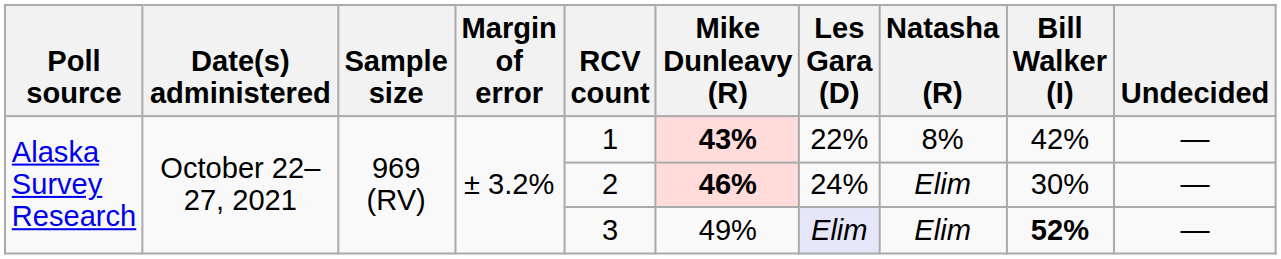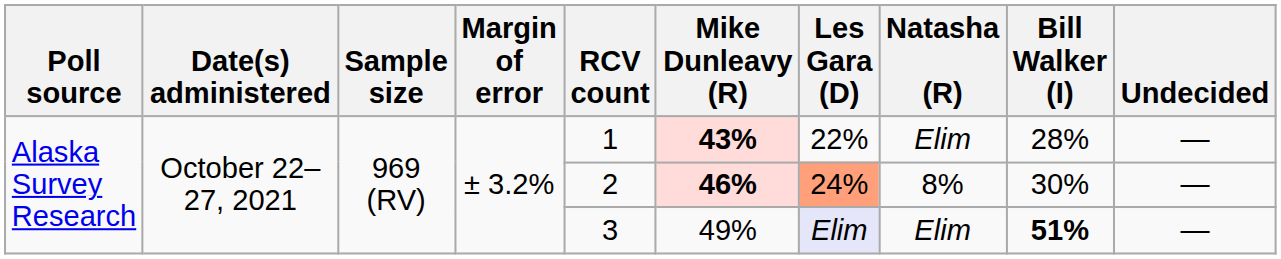row 2 | Natasha (R): 8% -> Elim
row 2 | Bill Walker (I): 42% -> 28%
row 3 | Les Gara (D): no background -> lightsalmon background
row 3 | Natasha (R): Elim -> 8%
row 4 | Bill Walker (I): 52% -> 51%
